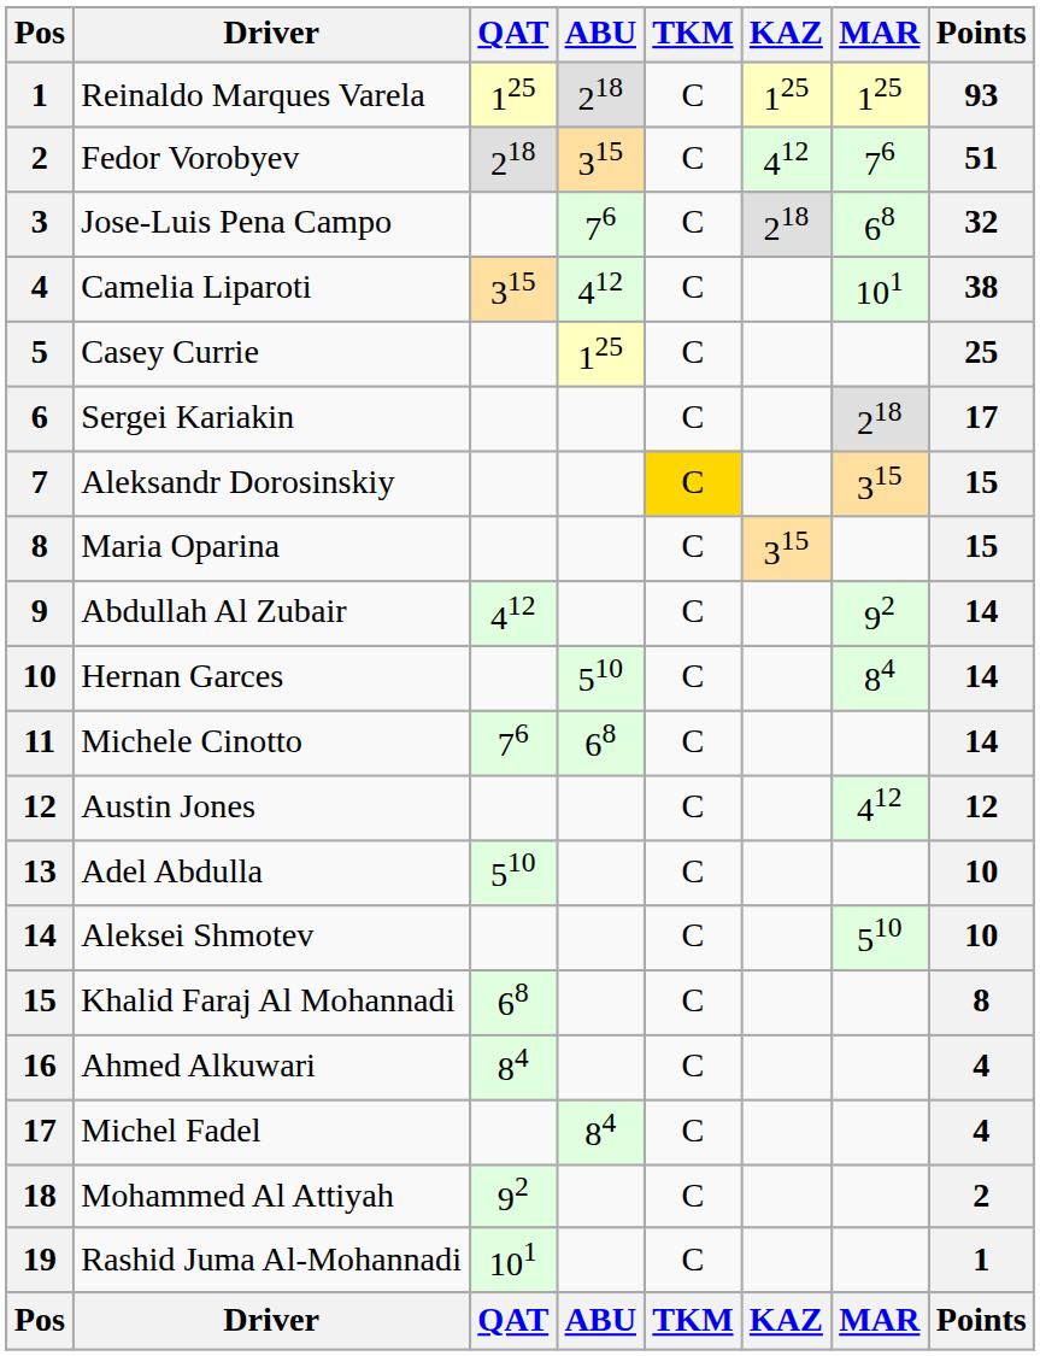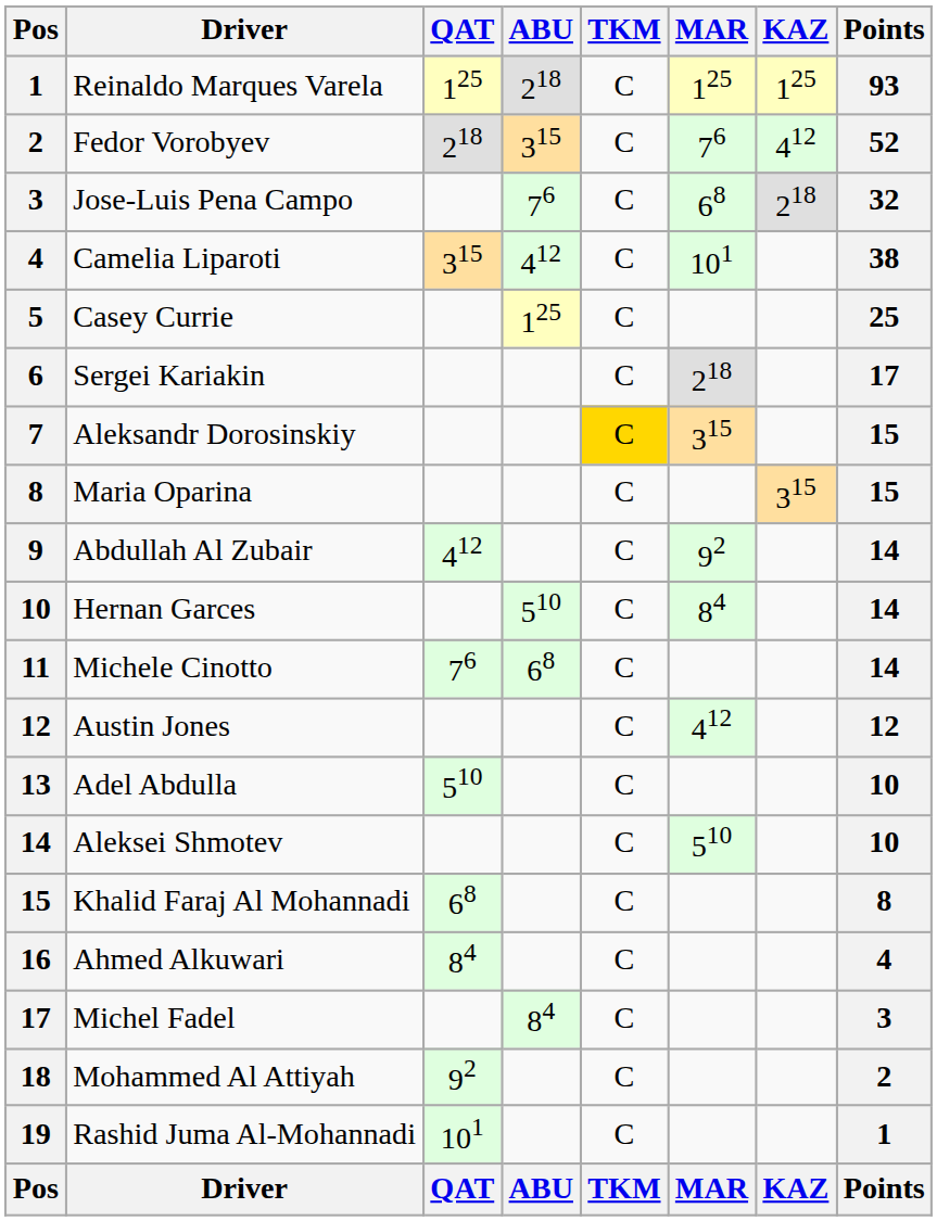columns swapped: KAZ <-> MAR
Fedor Vorobyev | Points: 51 -> 52
Michel Fadel | Points: 4 -> 3
